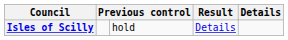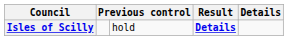Isles of Scilly | column 4: normal -> bold
